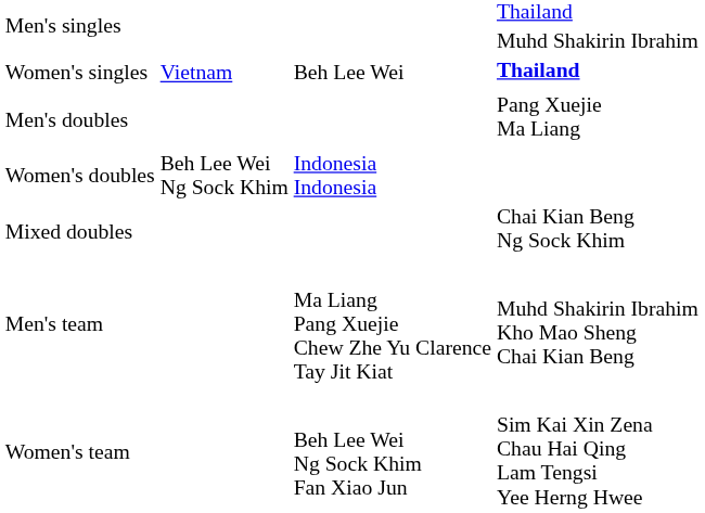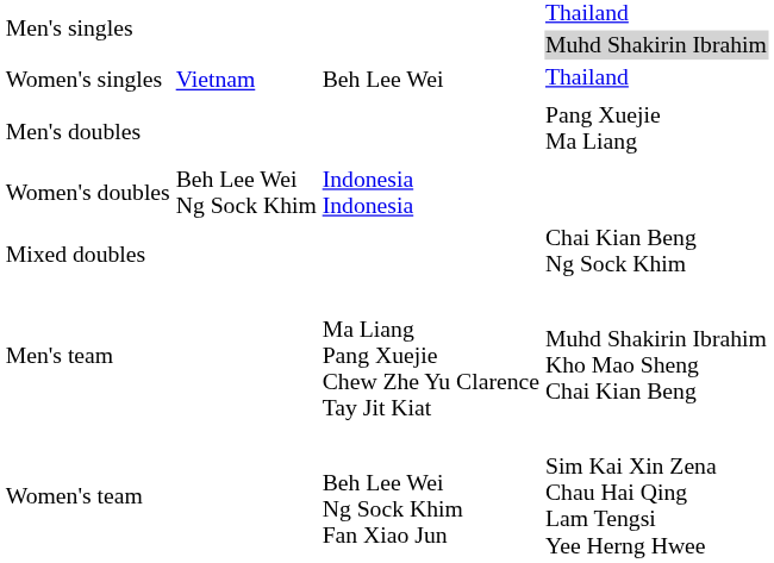Men's singles / Muhd Shakirin Ibrahim | column 4: no background -> lightgrey background
Women's singles / Thailand | column 4: bold -> normal
